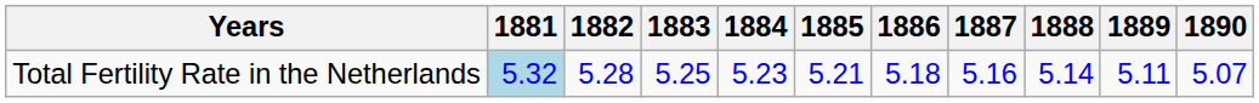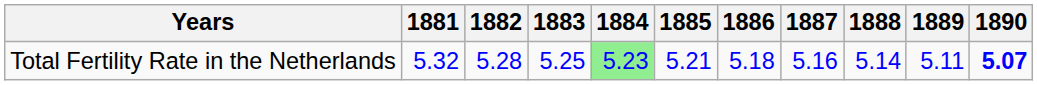row 2 | 1881: lightblue background -> no background
row 2 | 1884: no background -> lightgreen background
row 2 | 1890: normal -> bold
